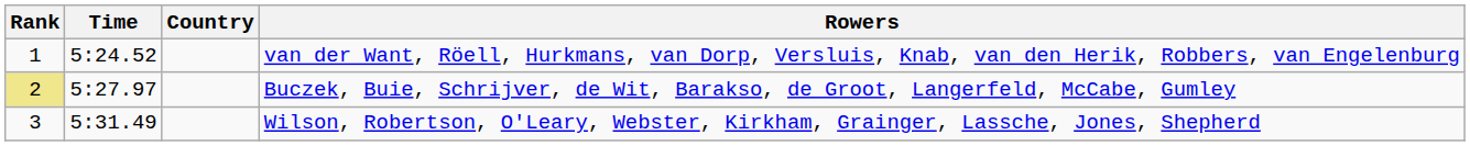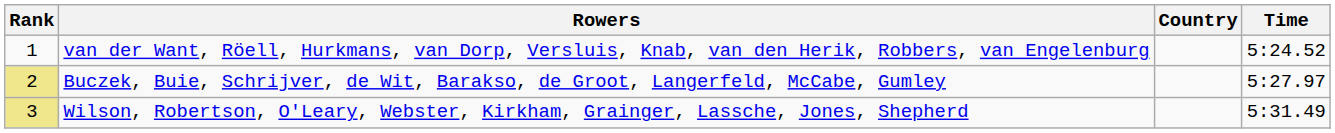columns swapped: Rowers <-> Time
row 4 | Rank: no background -> khaki background
